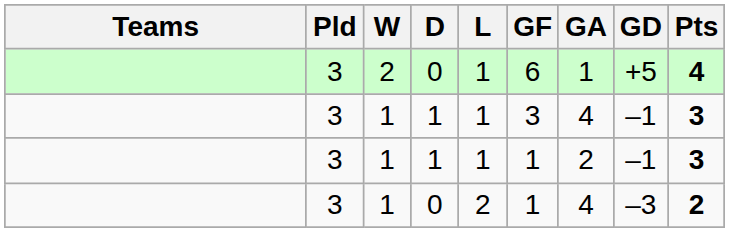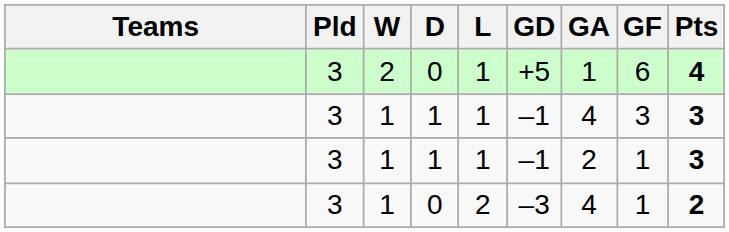columns swapped: GF <-> GD
